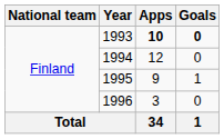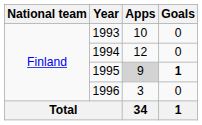1993 | Apps: bold -> normal
1993 | Goals: bold -> normal
1995 | Apps: no background -> lightgrey background
1995 | Goals: normal -> bold
